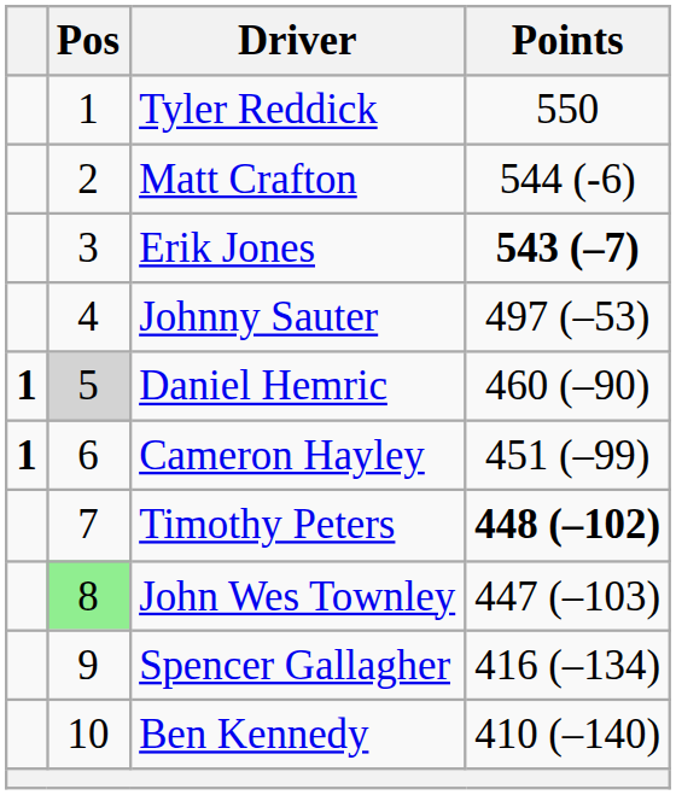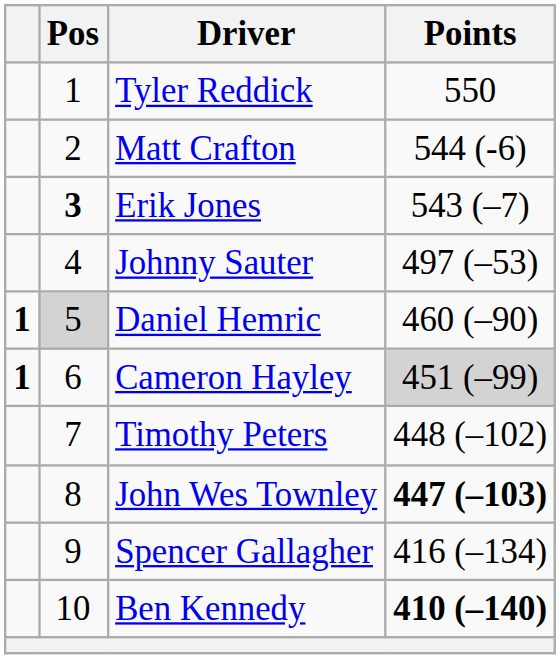Erik Jones | Pos: normal -> bold
Erik Jones | Points: bold -> normal
Cameron Hayley | Points: no background -> lightgrey background
Timothy Peters | Points: bold -> normal
John Wes Townley | Pos: lightgreen background -> no background
John Wes Townley | Points: normal -> bold
Ben Kennedy | Points: normal -> bold
